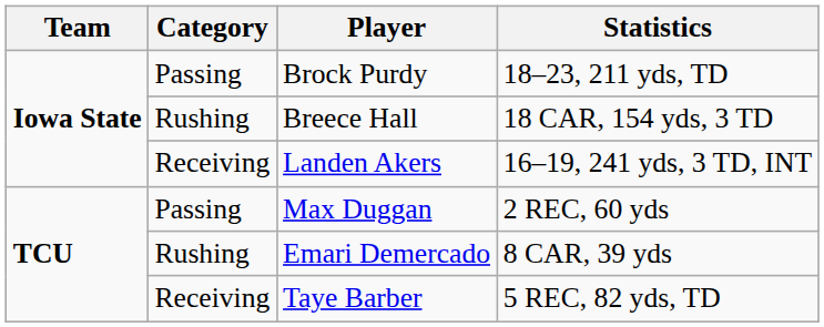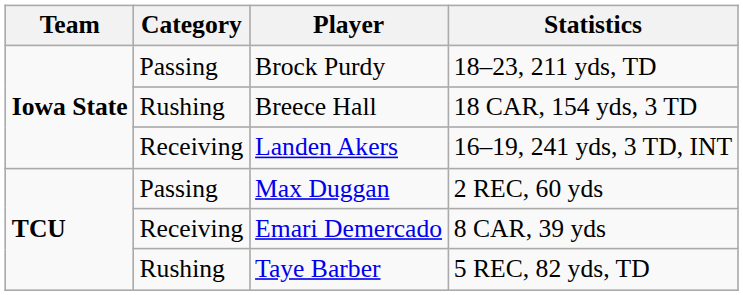Emari Demercado | Category: Rushing -> Receiving
Taye Barber | Category: Receiving -> Rushing
